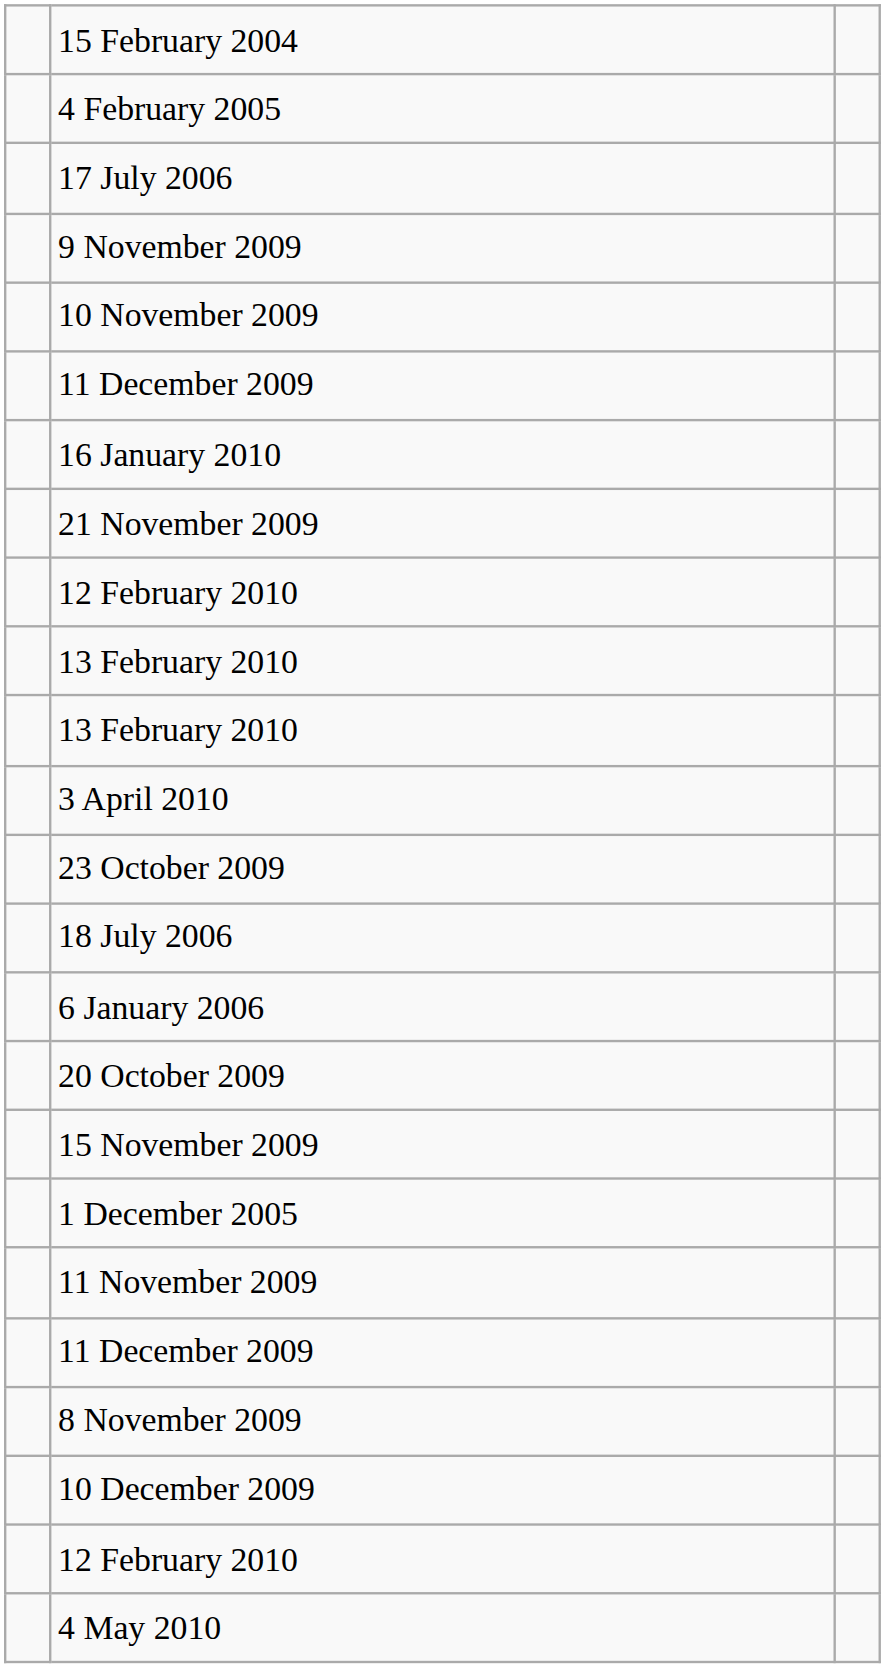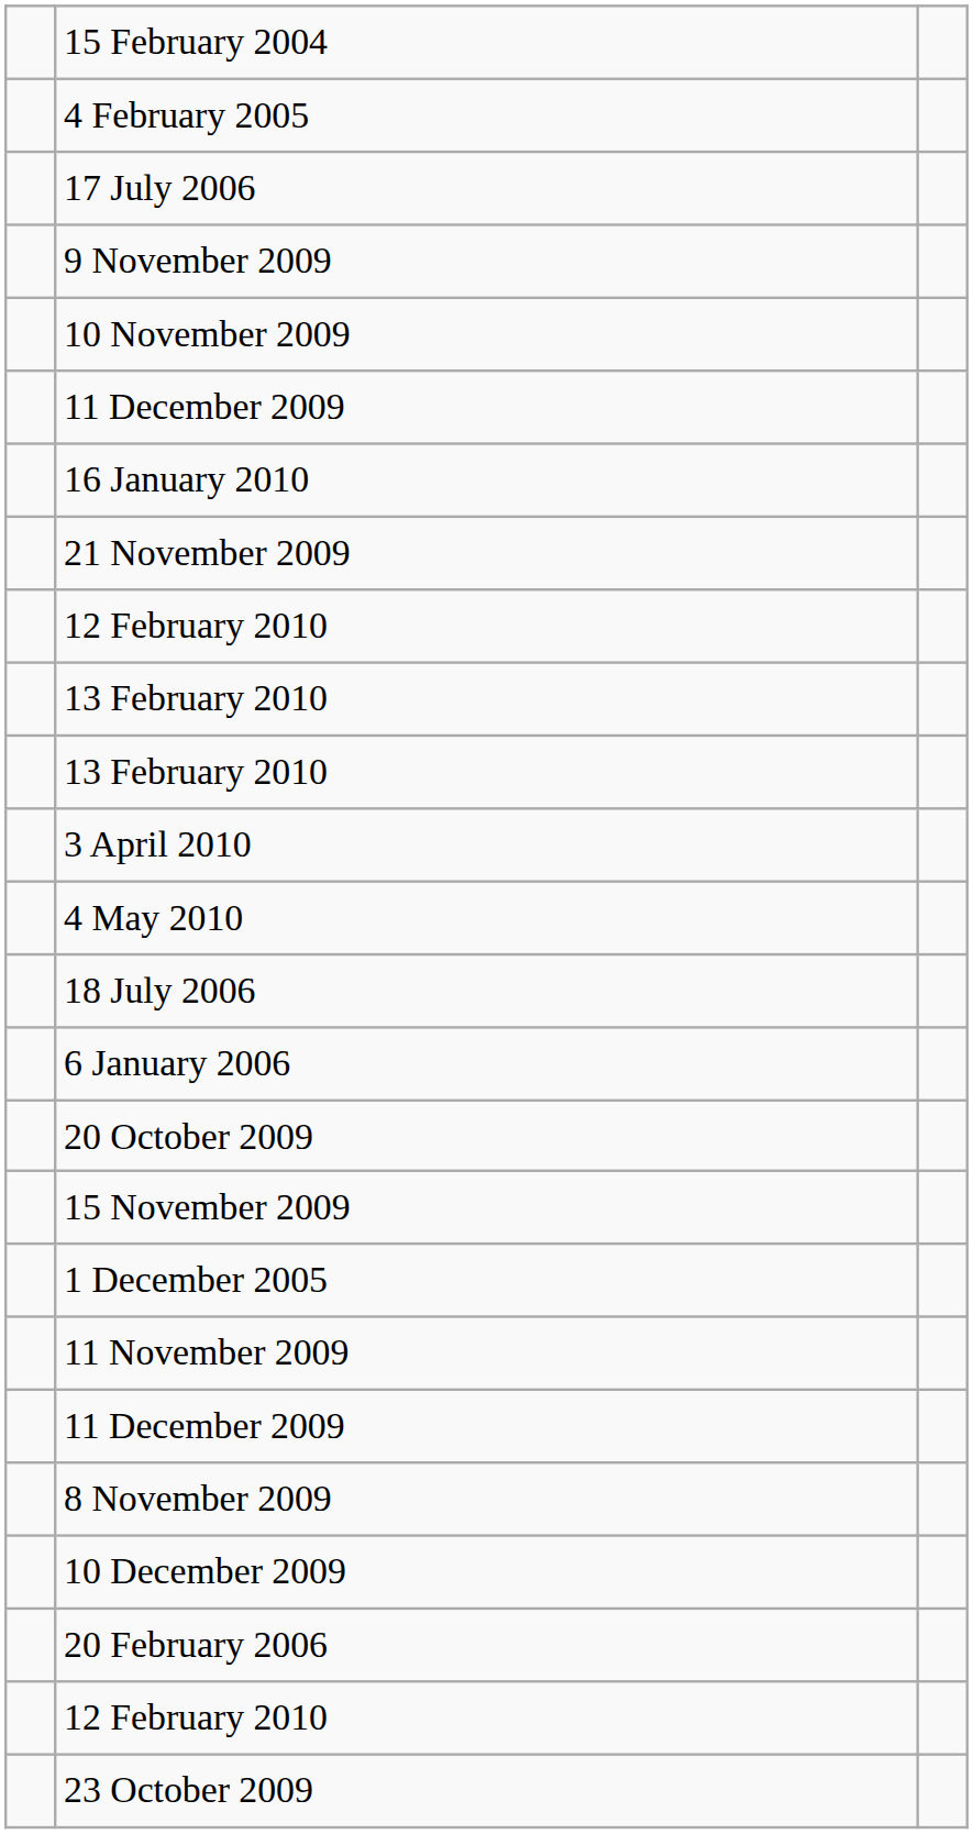rows swapped: 23 October 2009 <-> 4 May 2010
+ row: 20 February 2006
